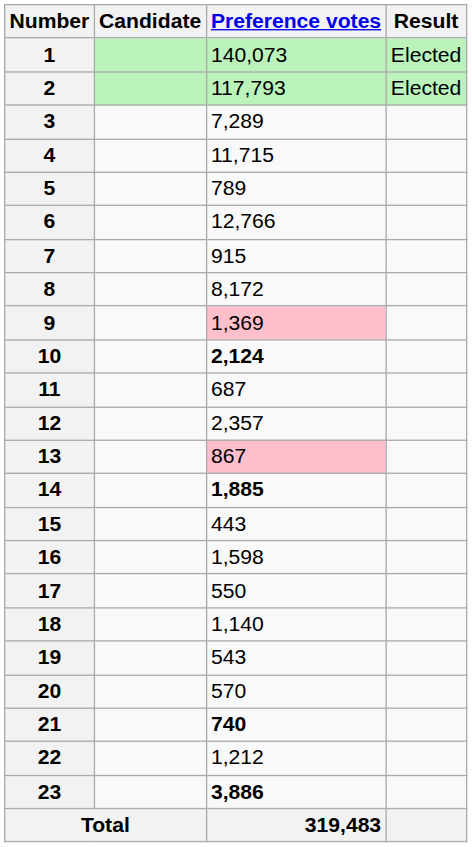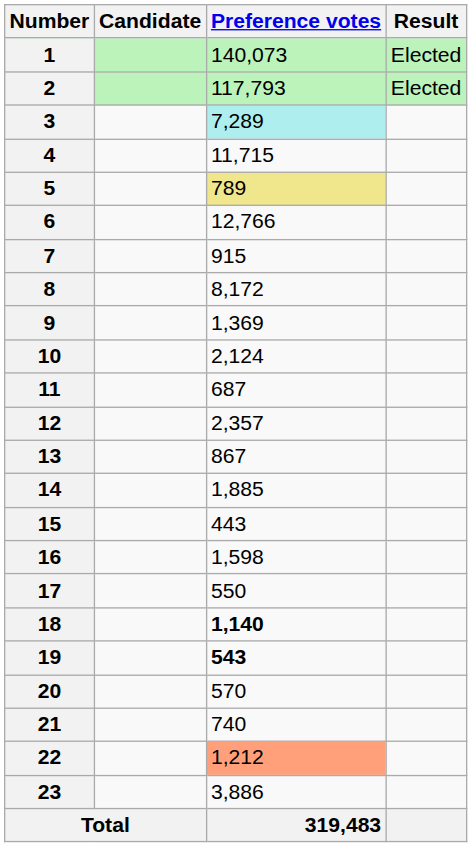3 | Preference votes: no background -> paleturquoise background
5 | Preference votes: no background -> khaki background
9 | Preference votes: pink background -> no background
10 | Preference votes: bold -> normal
13 | Preference votes: pink background -> no background
14 | Preference votes: bold -> normal
18 | Preference votes: normal -> bold
19 | Preference votes: normal -> bold
21 | Preference votes: bold -> normal
22 | Preference votes: no background -> lightsalmon background
23 | Preference votes: bold -> normal
